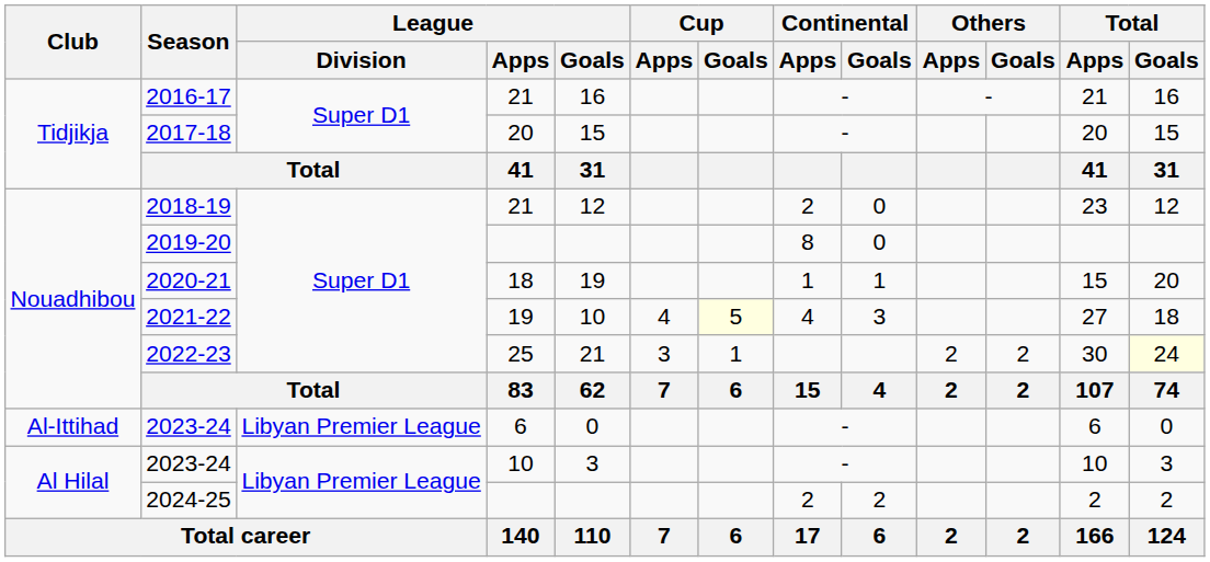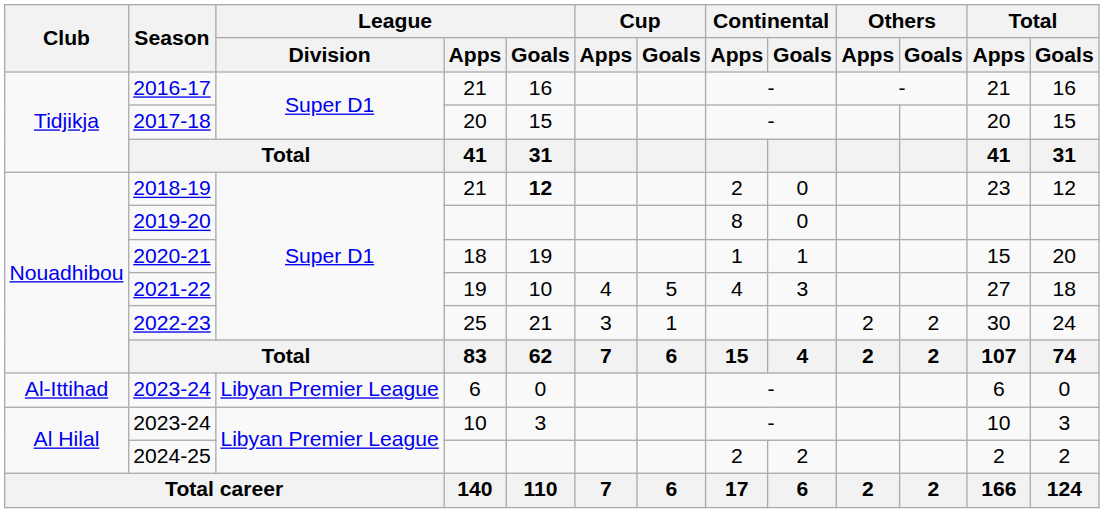2018-19 | League / Goals: normal -> bold
2021-22 | Cup / Goals: lightyellow background -> no background
2022-23 | Total / Goals: lightyellow background -> no background
